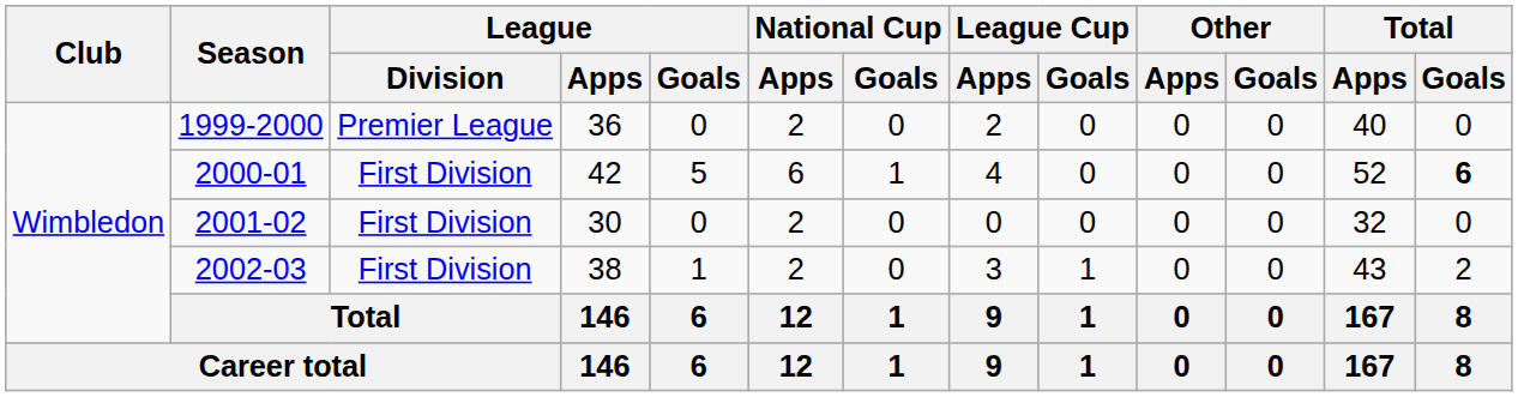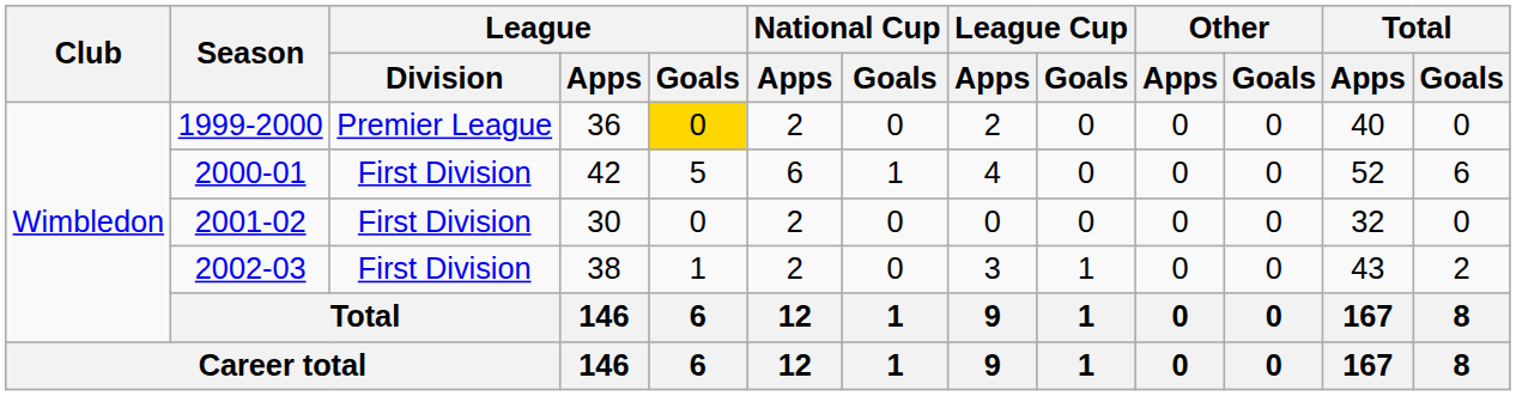1999-2000 | League / Goals: no background -> gold background
2000-01 | Total / Goals: bold -> normal
